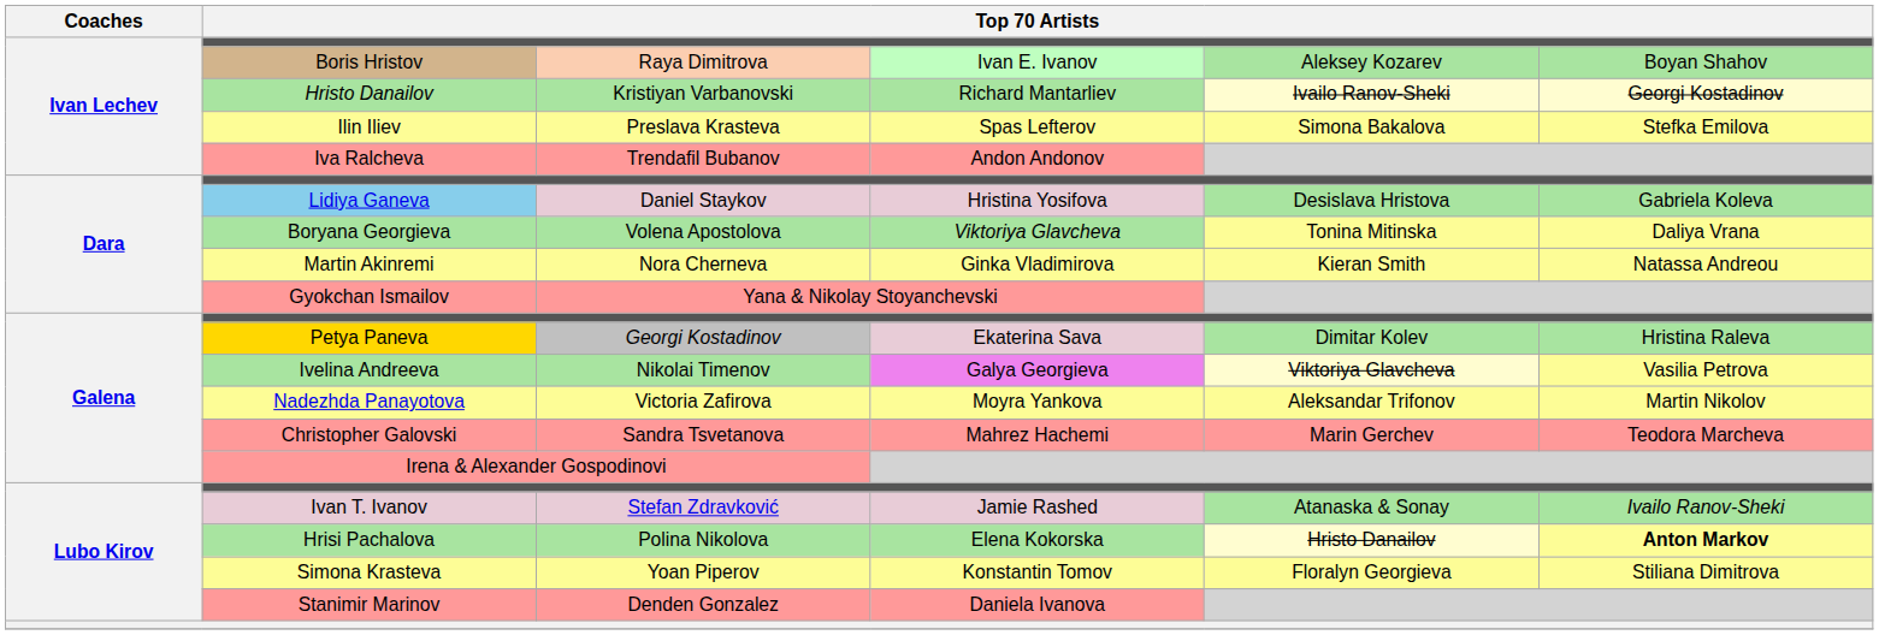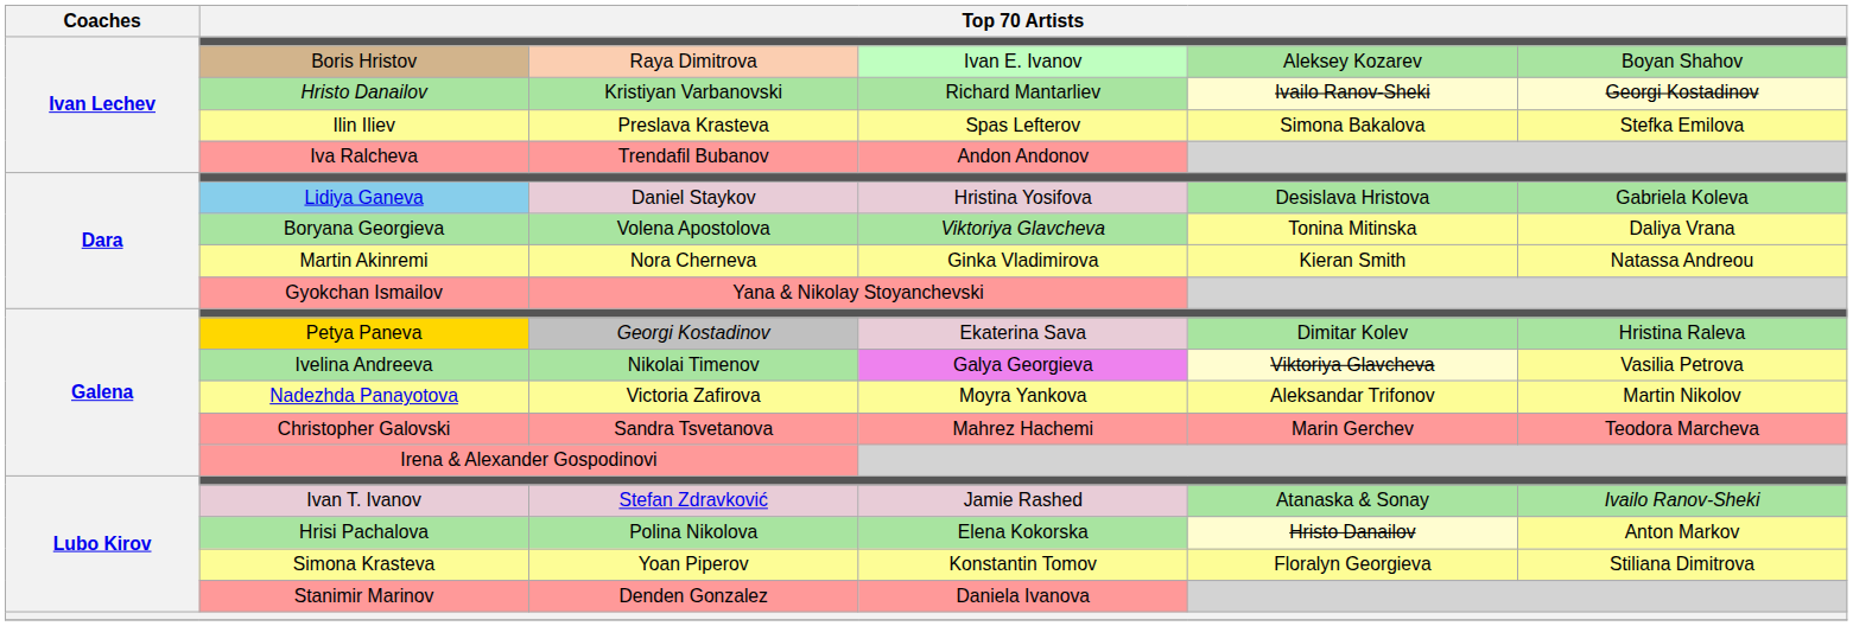Hrisi Pachalova | column 6: bold -> normal
